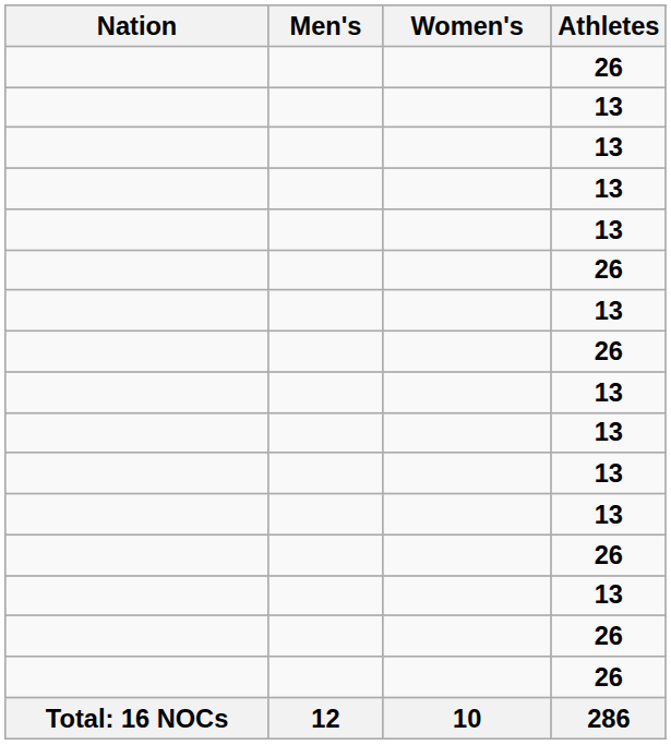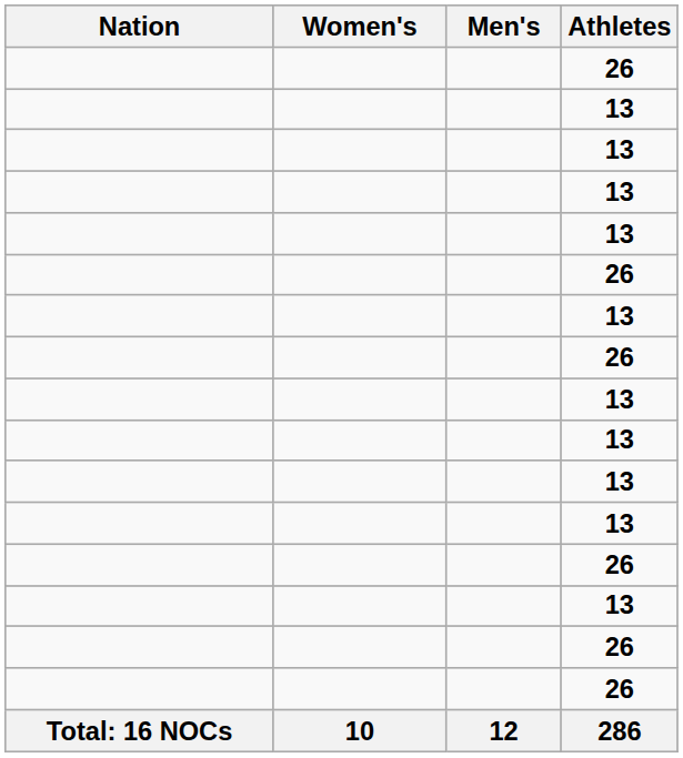columns swapped: Men's <-> Women's
